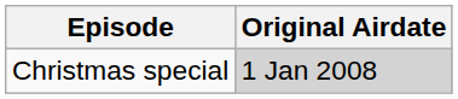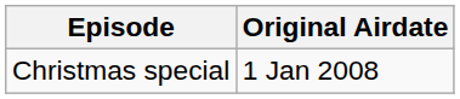Christmas special | Original Airdate: lightgrey background -> no background
